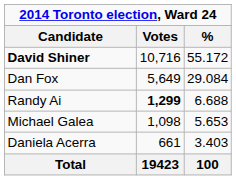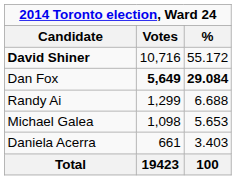Dan Fox | Votes: normal -> bold
Dan Fox | %: normal -> bold
Randy Ai | Votes: bold -> normal
